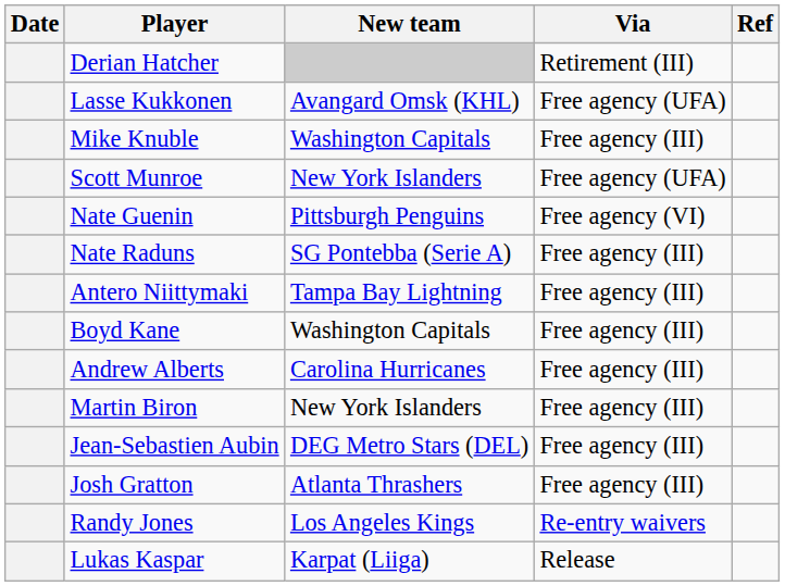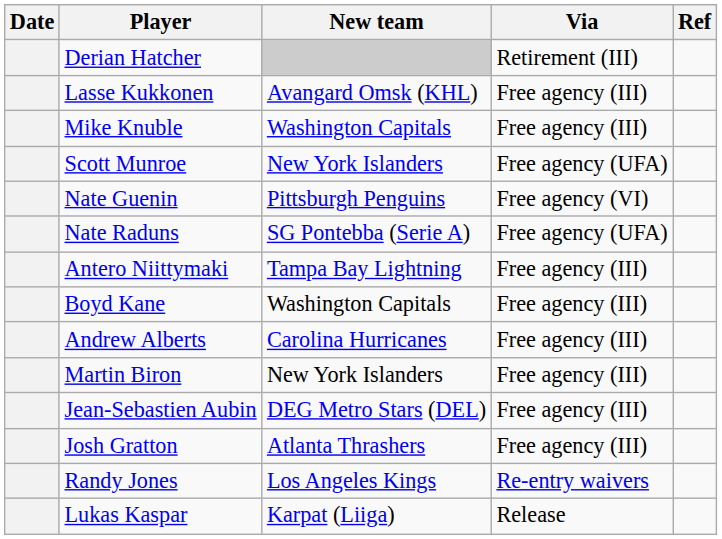Lasse Kukkonen | Via: Free agency (UFA) -> Free agency (III)
Nate Raduns | Via: Free agency (III) -> Free agency (UFA)
